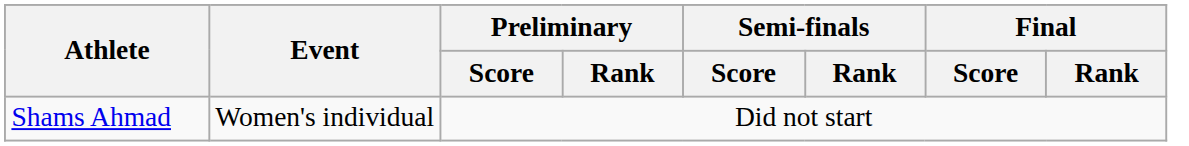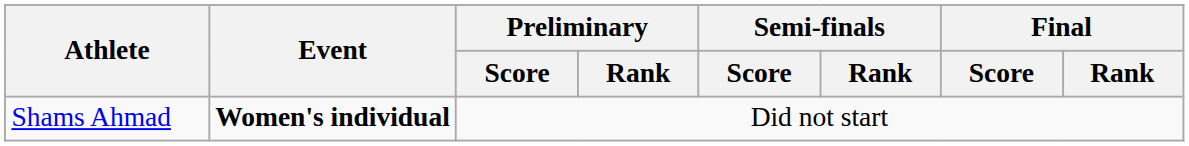Shams Ahmad | Event: normal -> bold
